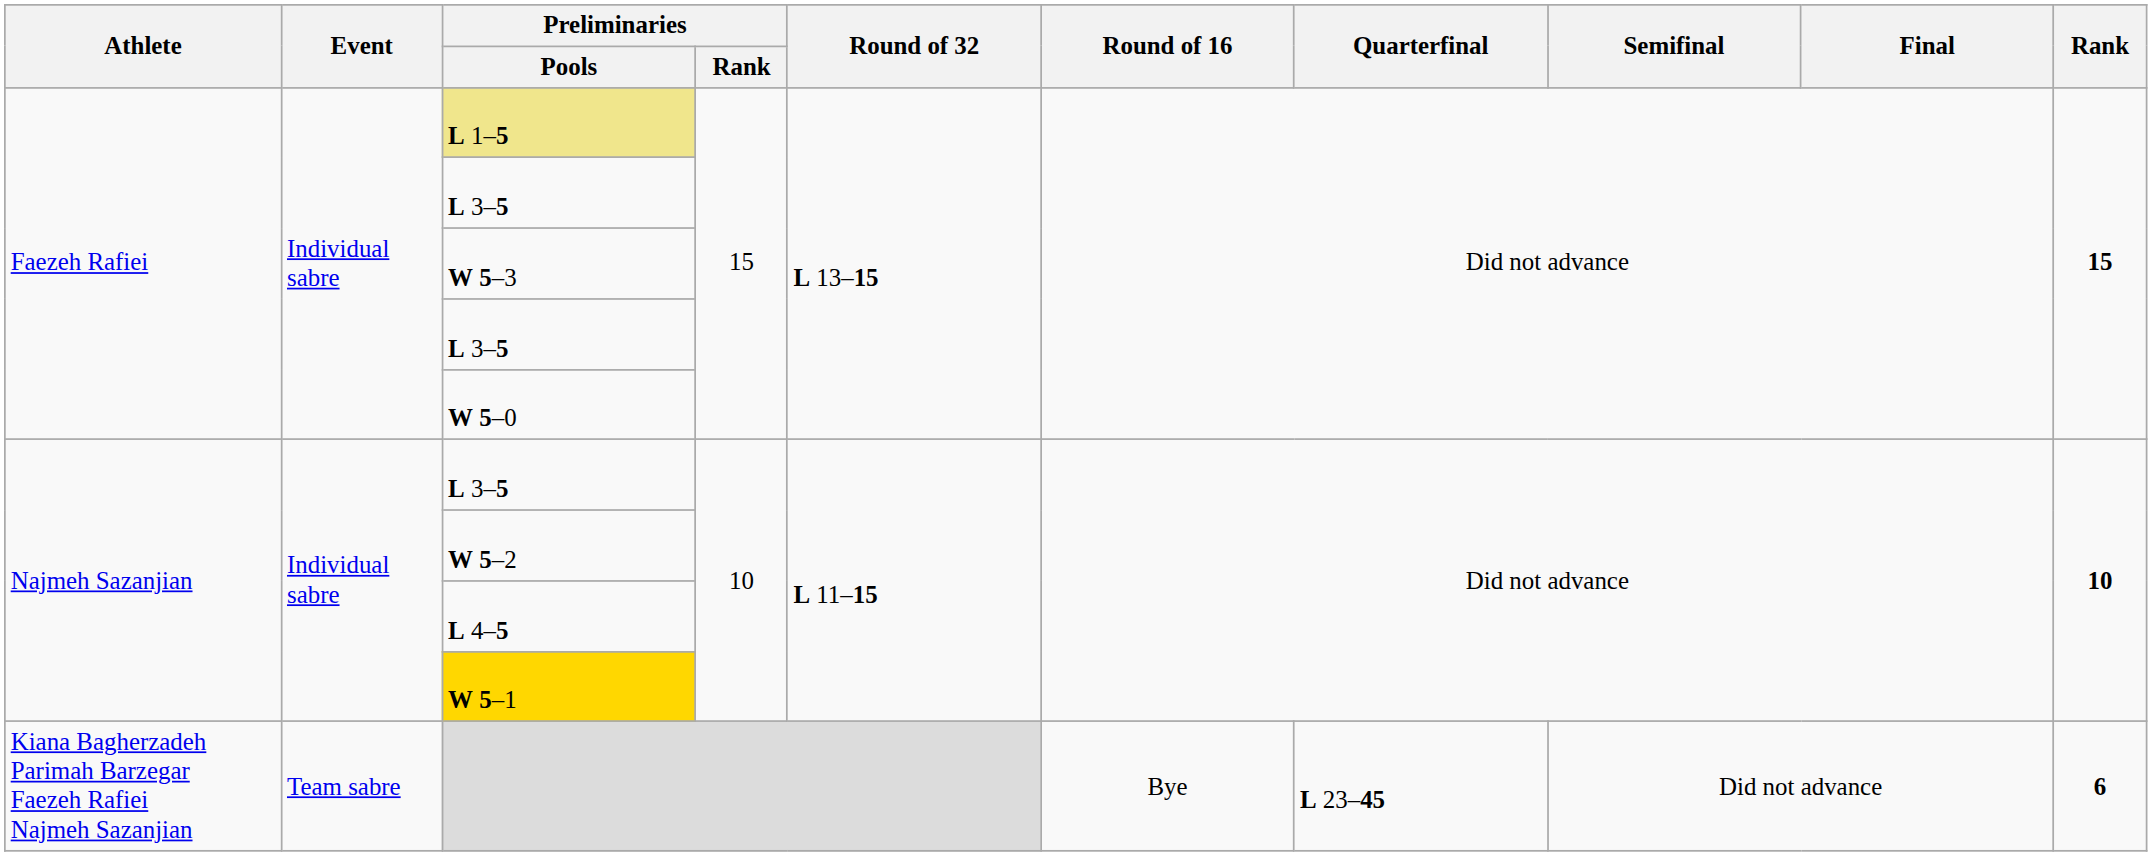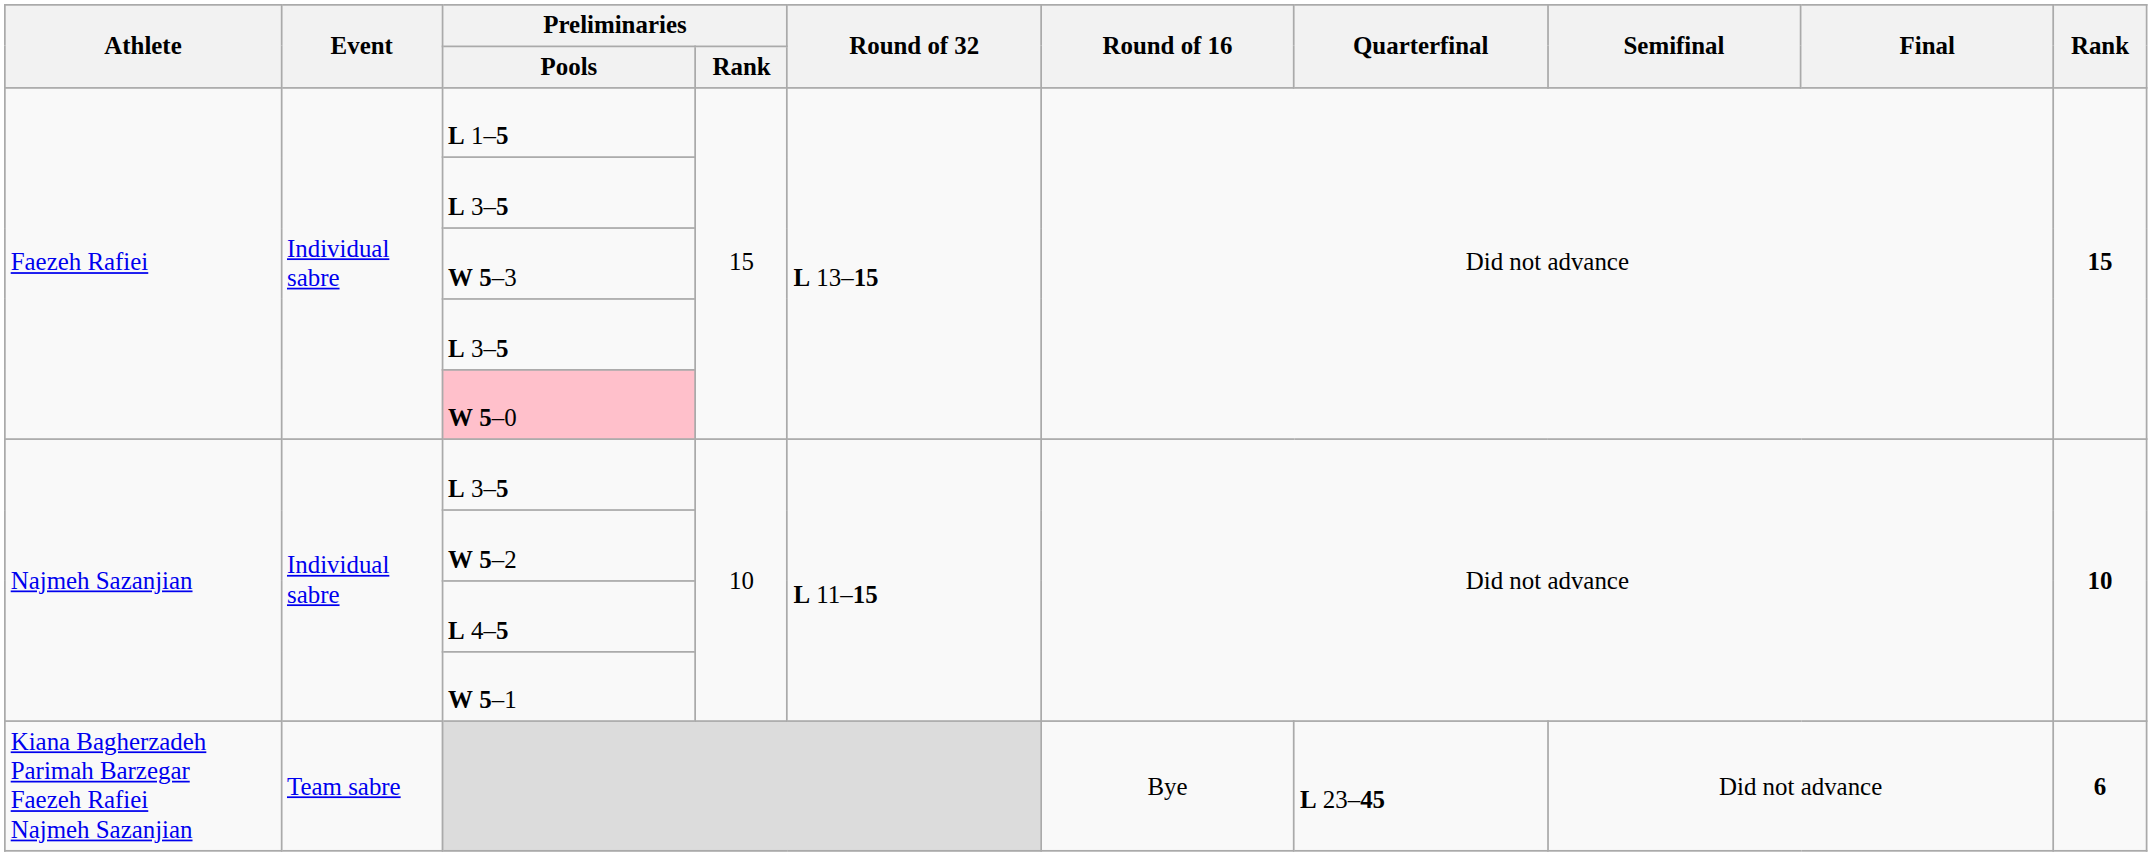L 1–5 | Preliminaries / Pools: khaki background -> no background
W 5–0 | Preliminaries / Pools: no background -> pink background
W 5–1 | Preliminaries / Pools: gold background -> no background
